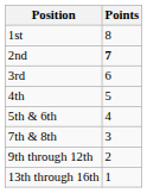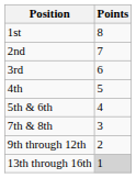2nd | Points: bold -> normal
13th through 16th | Points: no background -> lightgrey background
